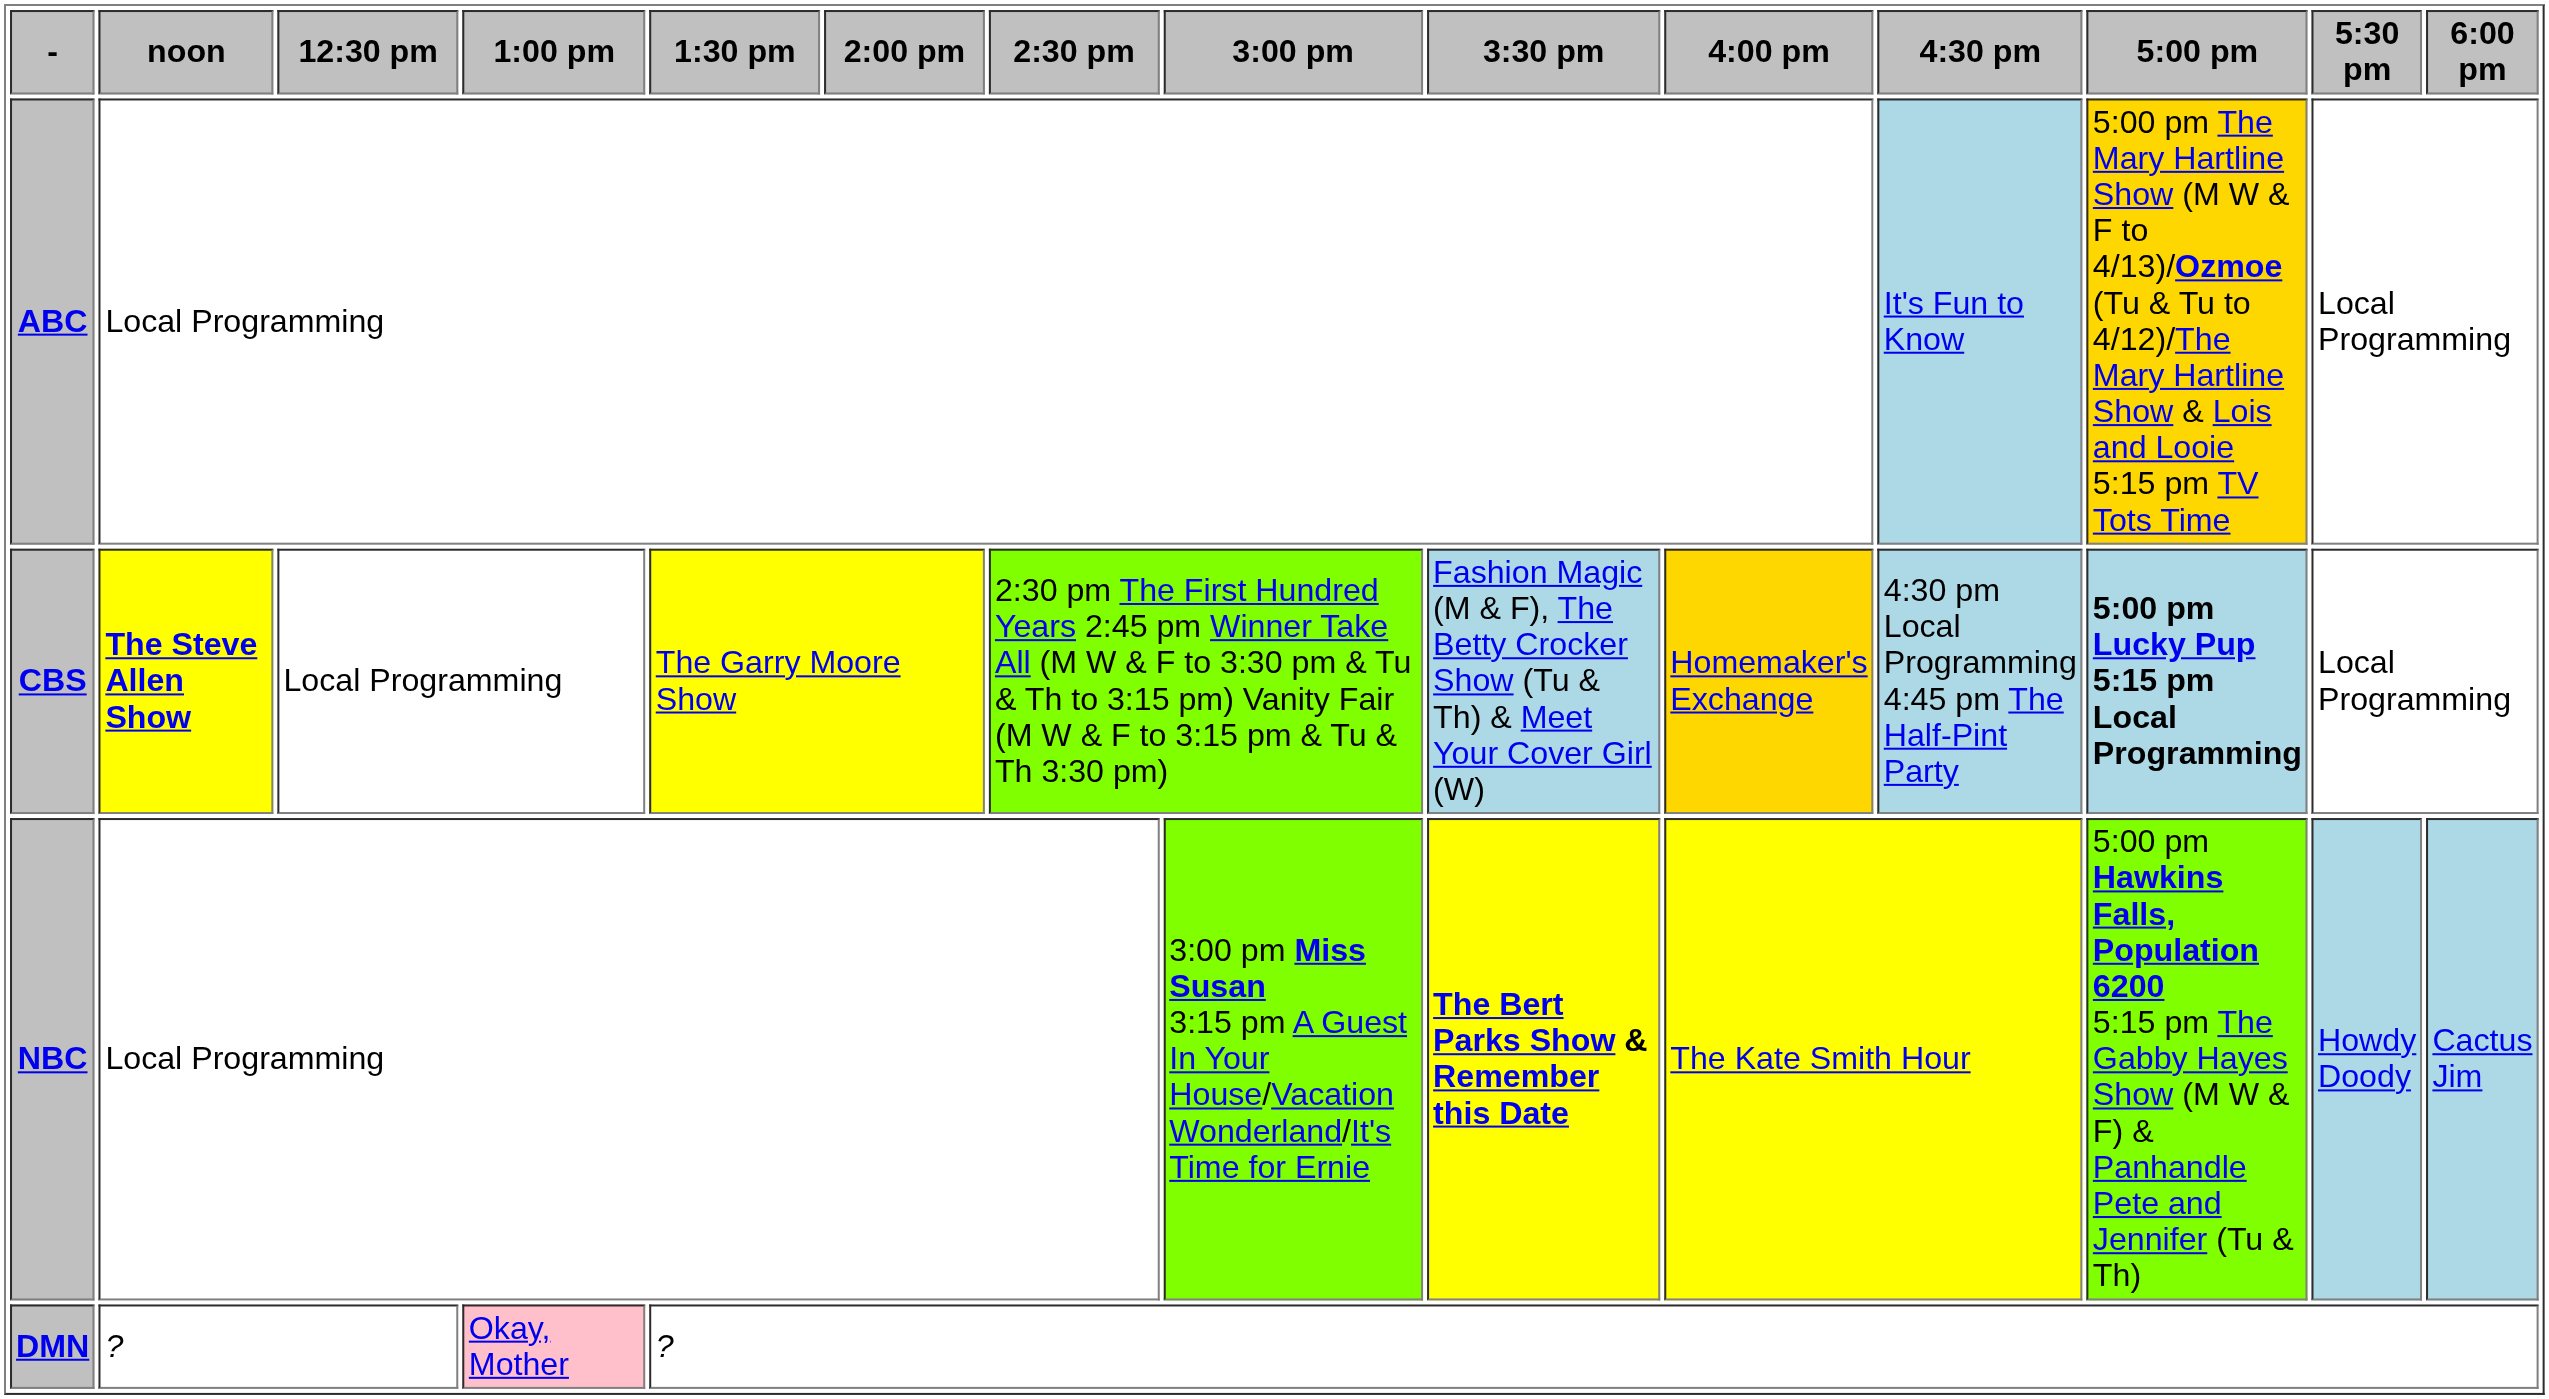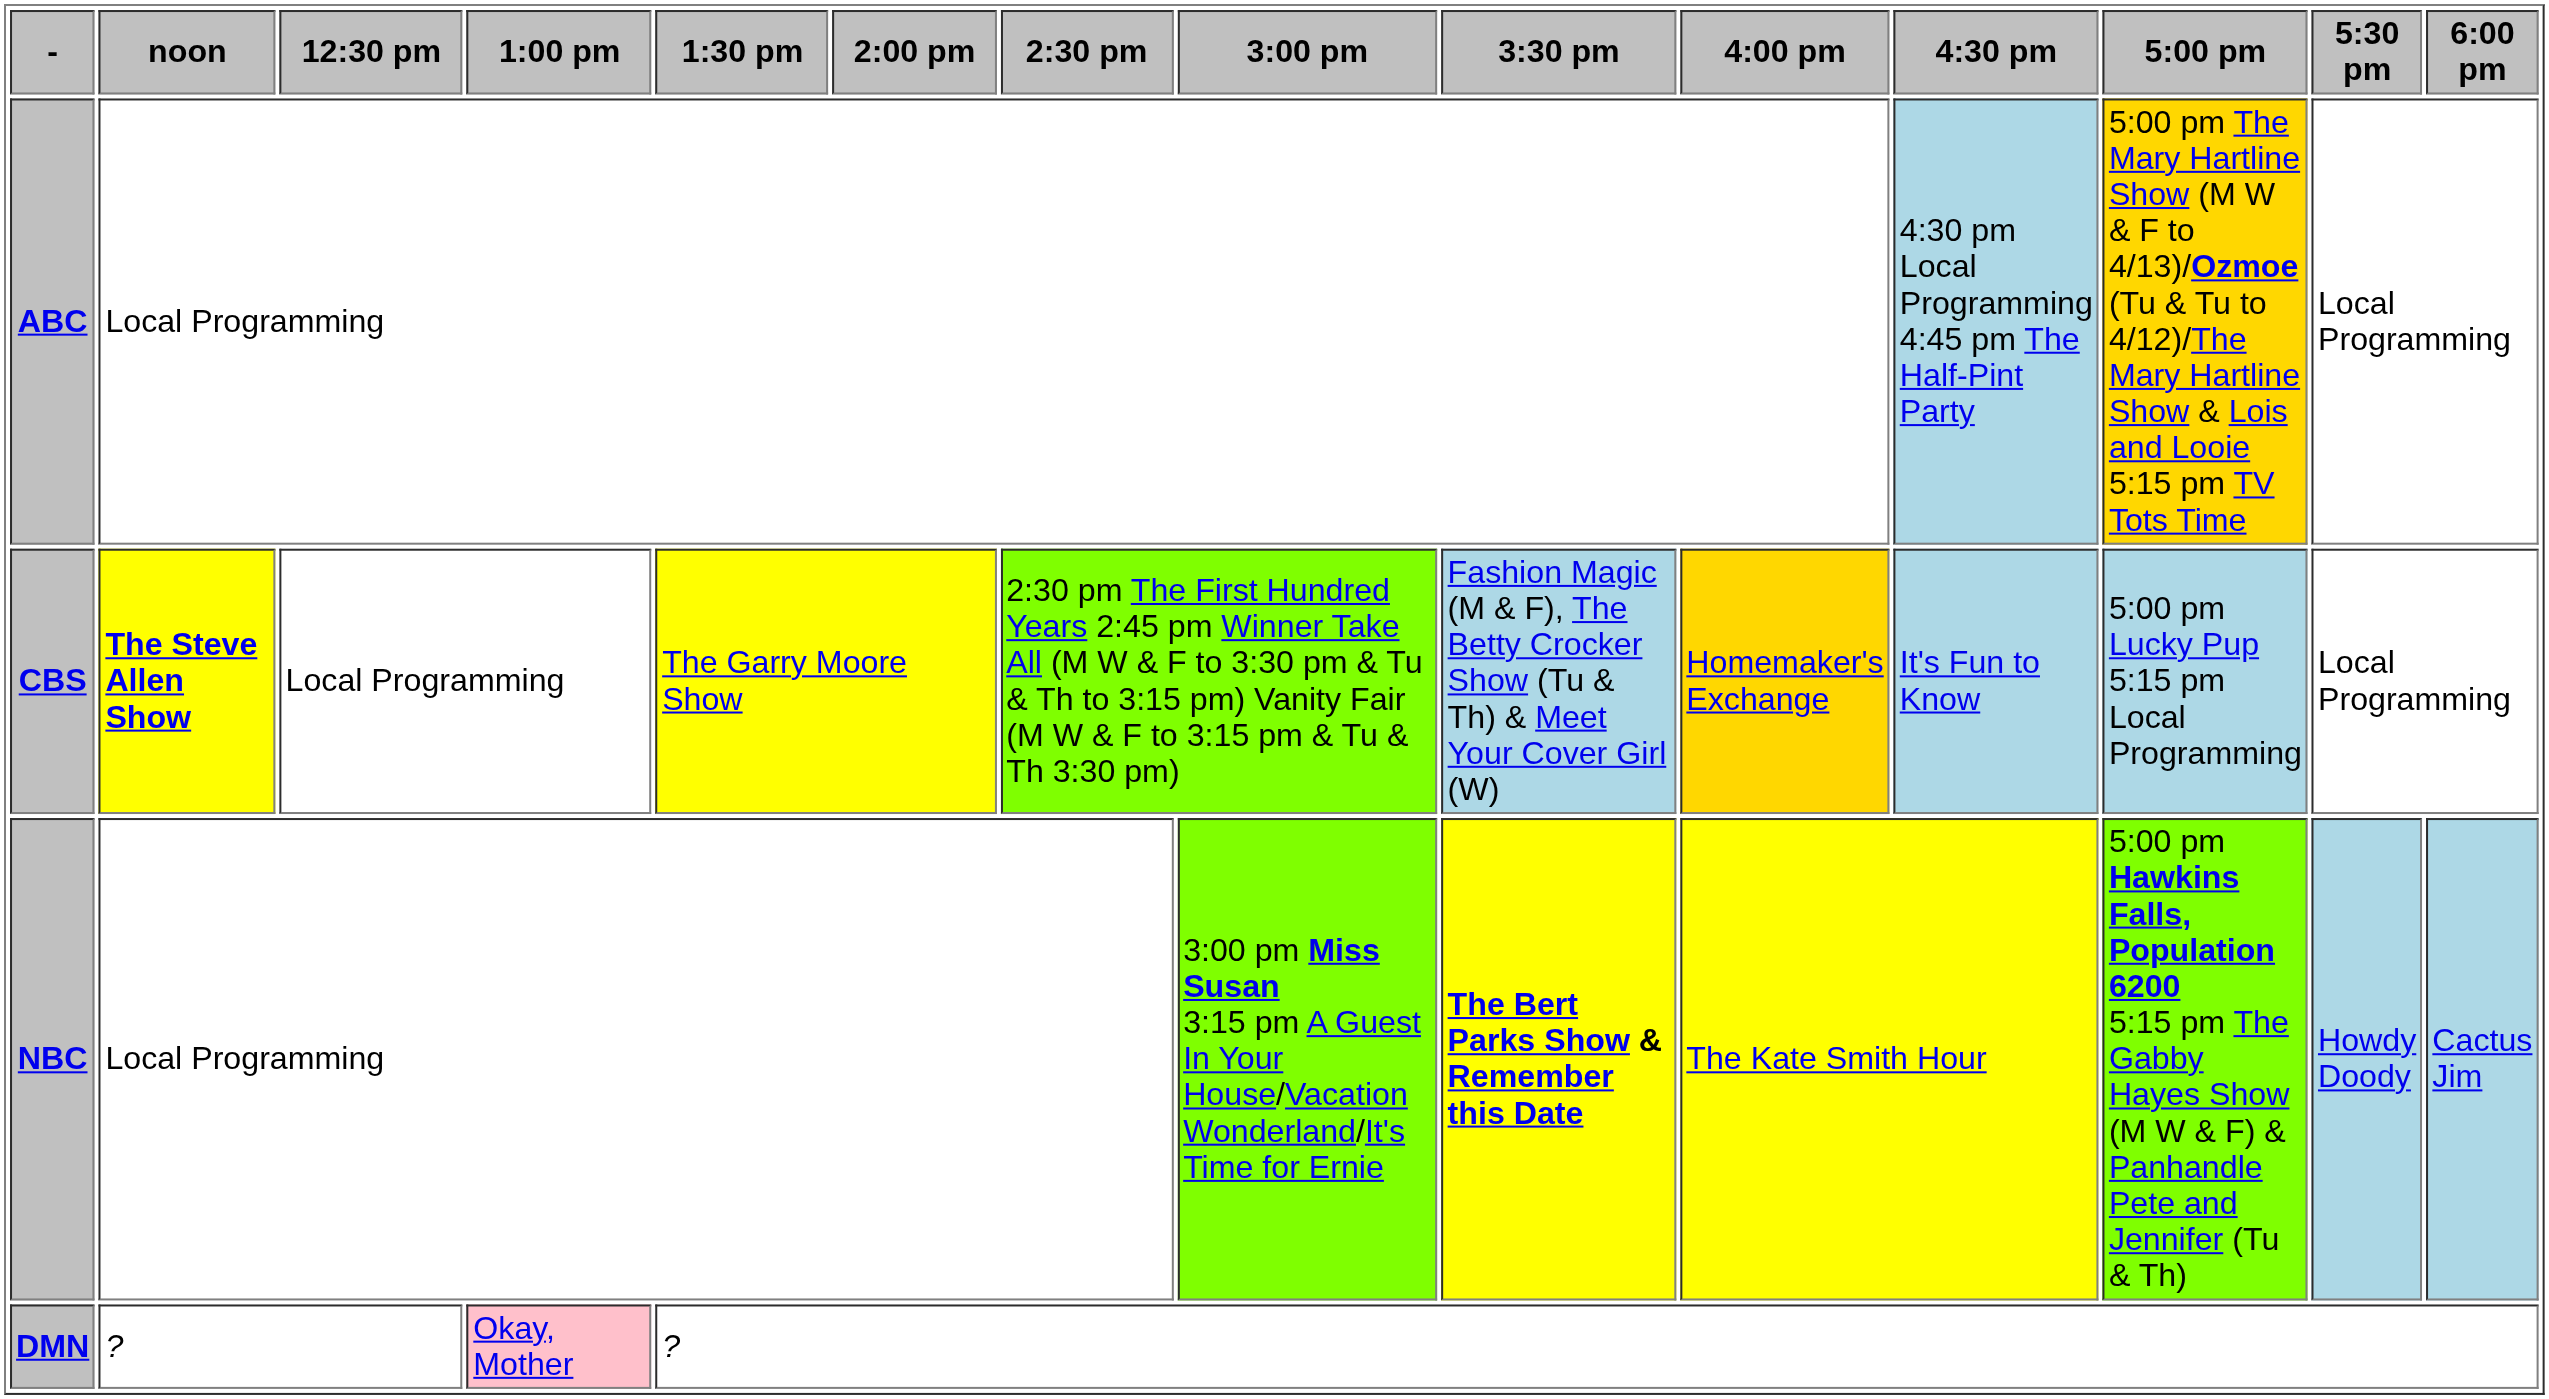ABC | 4:30 pm: It's Fun to Know -> 4:30 pm Local Programming 4:45 pm The Half-Pint Party
CBS | 4:30 pm: 4:30 pm Local Programming 4:45 pm The Half-Pint Party -> It's Fun to Know
CBS | 5:00 pm: bold -> normal
